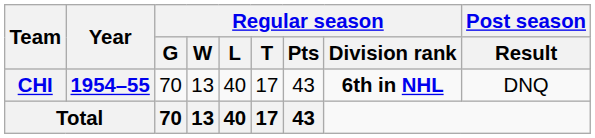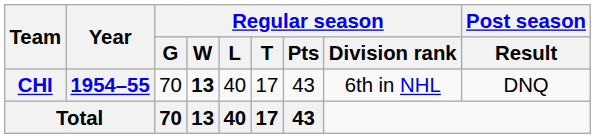CHI | Regular season / W: normal -> bold
CHI | Regular season / Division rank: bold -> normal
